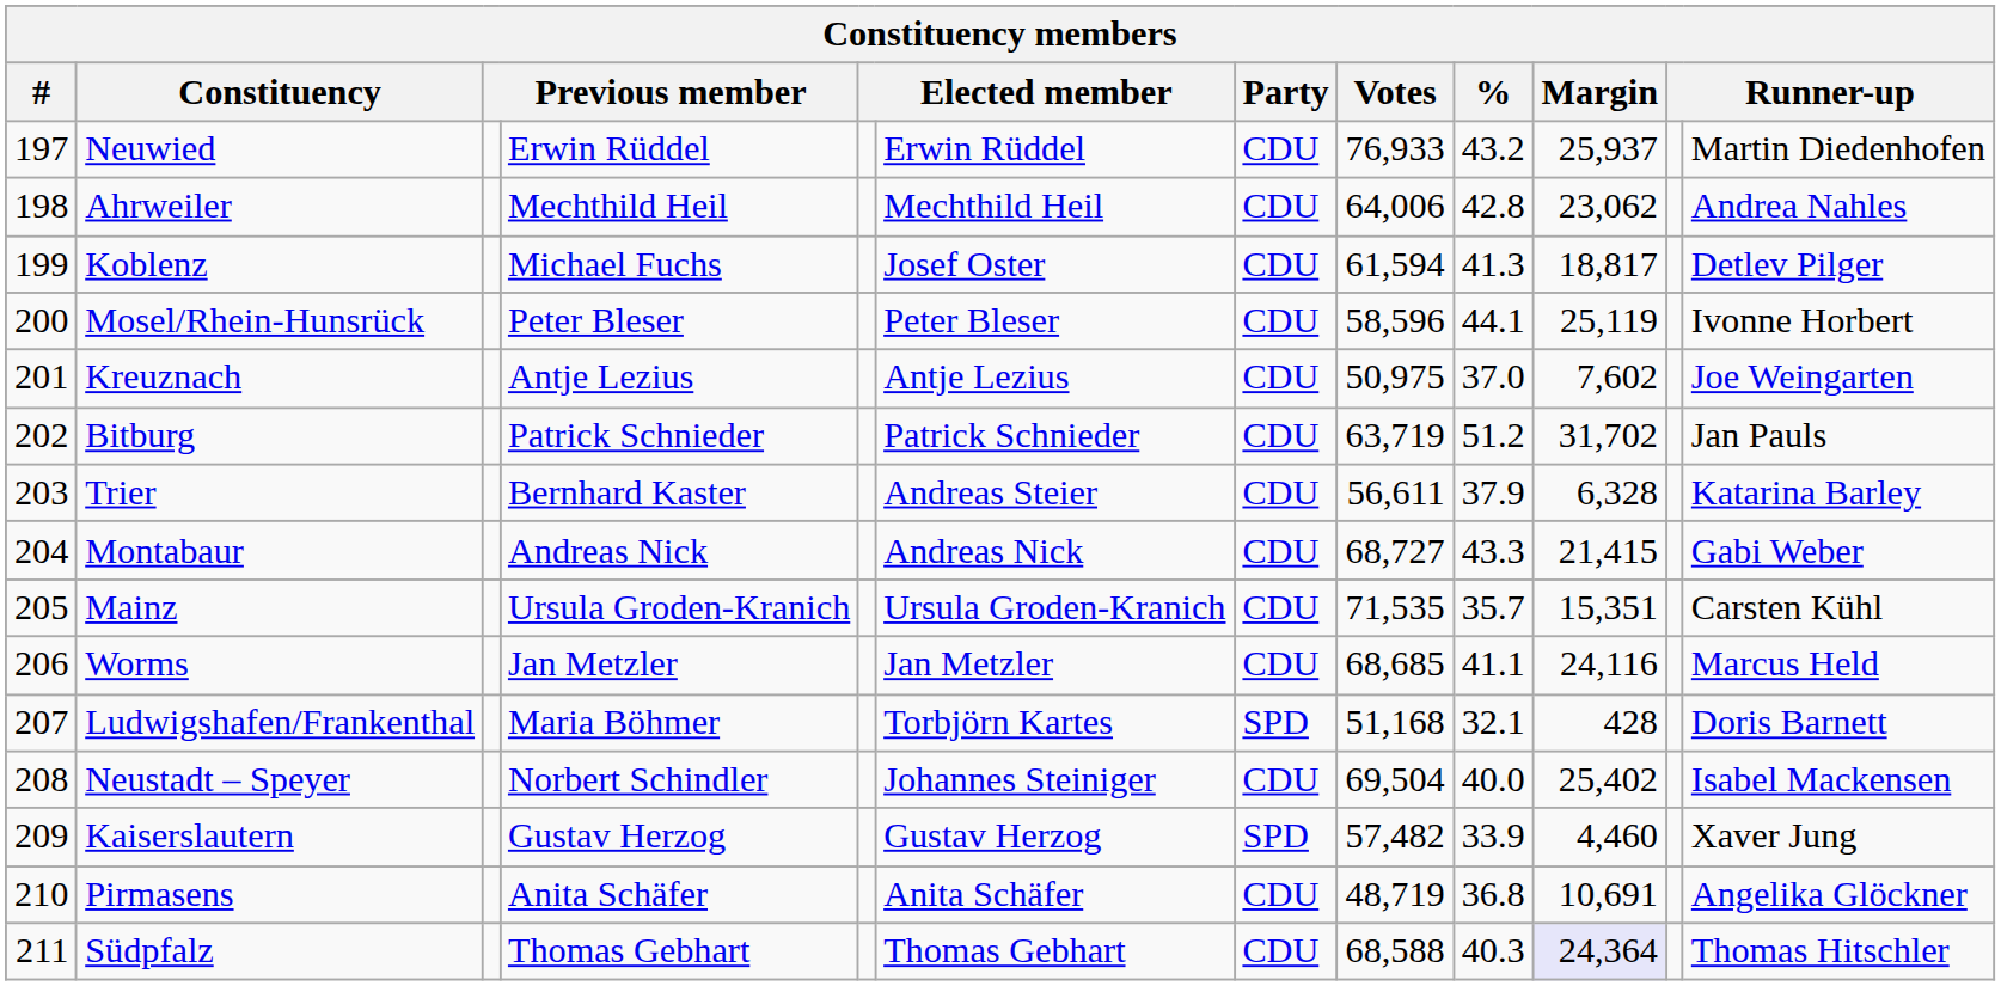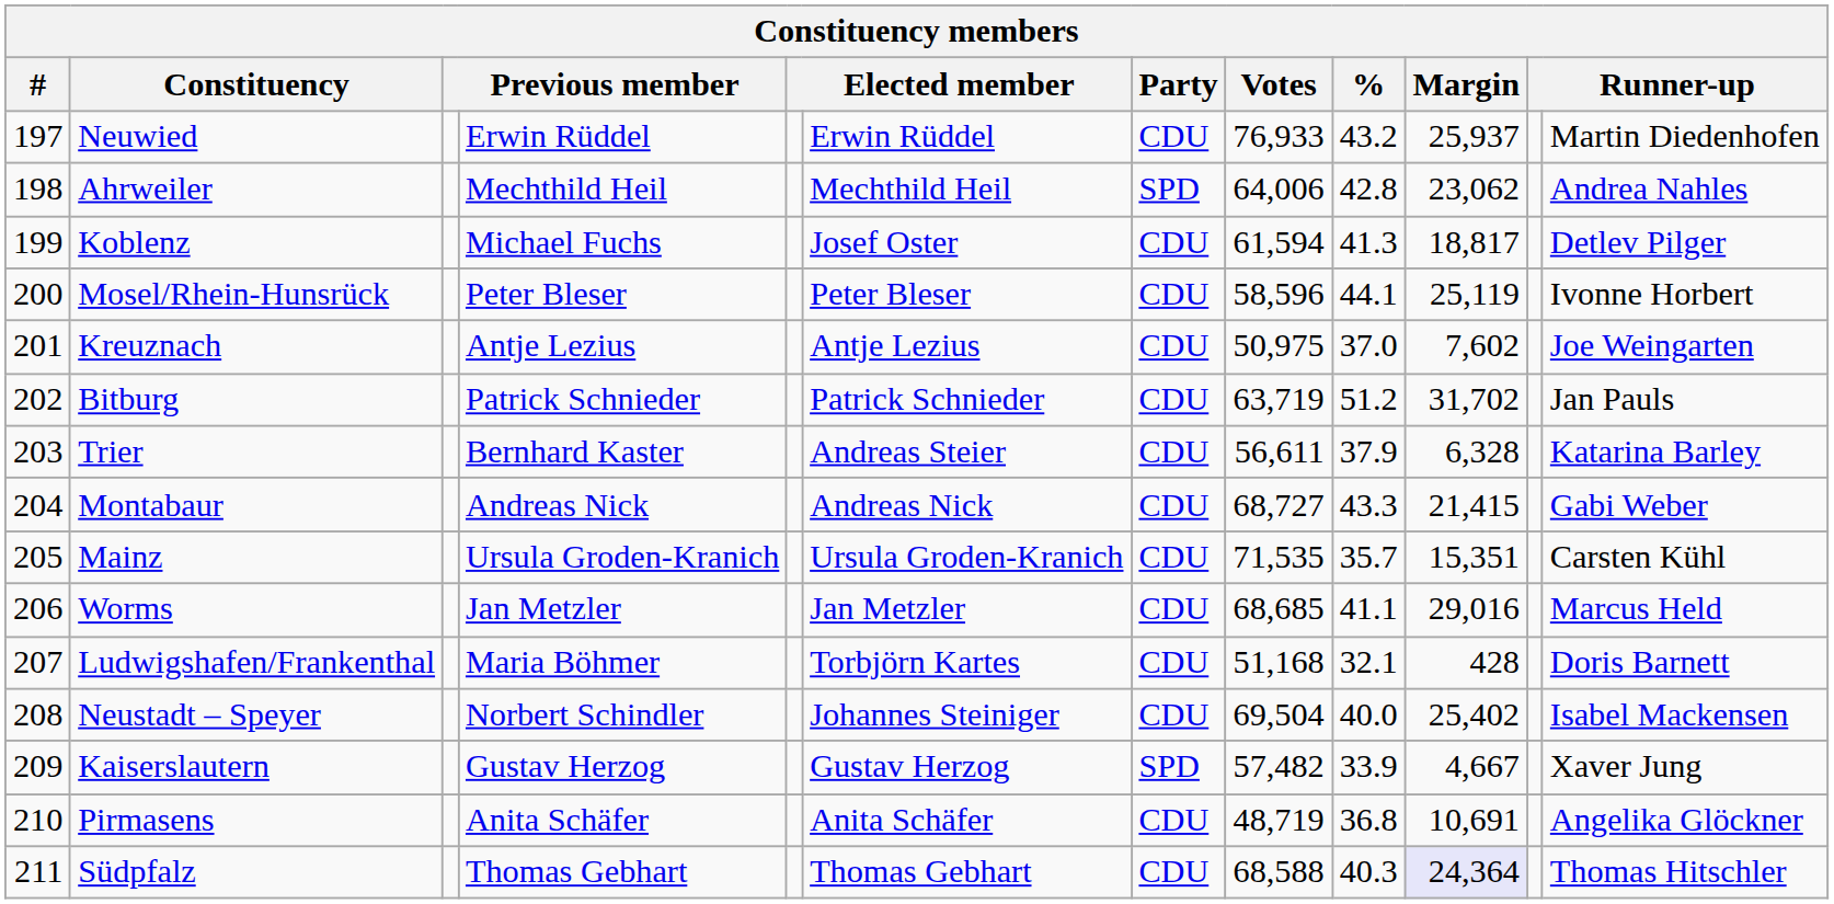Ahrweiler | Party: CDU -> SPD
Worms | Margin: 24,116 -> 29,016
Ludwigshafen/Frankenthal | Party: SPD -> CDU
Kaiserslautern | Margin: 4,460 -> 4,667
